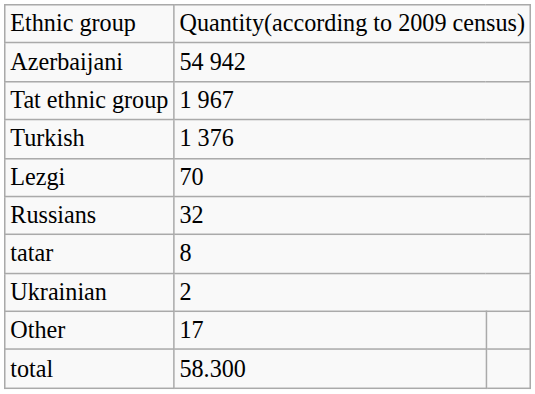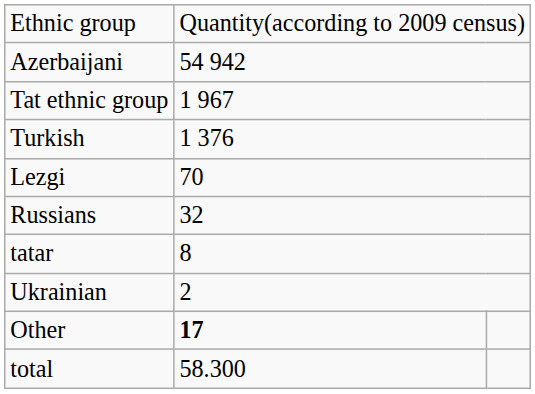Other | column 2: normal -> bold
